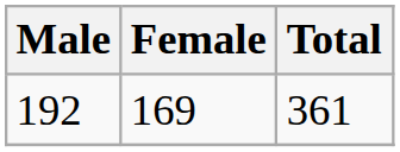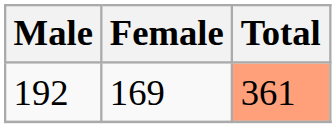192 | Total: no background -> lightsalmon background
